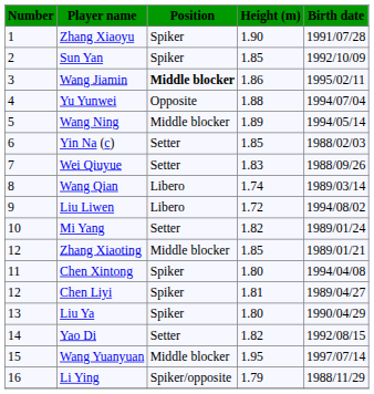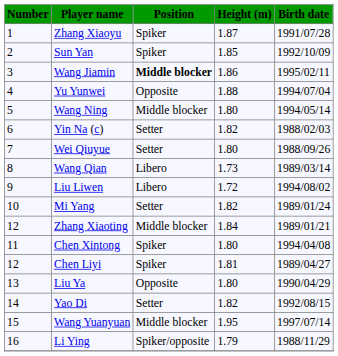Zhang Xiaoyu | Height (m): 1.90 -> 1.87
Wang Ning | Height (m): 1.89 -> 1.80
Yin Na (c) | Height (m): 1.85 -> 1.82
Wei Qiuyue | Height (m): 1.83 -> 1.80
Wang Qian | Height (m): 1.74 -> 1.73
Zhang Xiaoting | Height (m): 1.85 -> 1.84
Liu Ya | Position: Spiker -> Opposite
